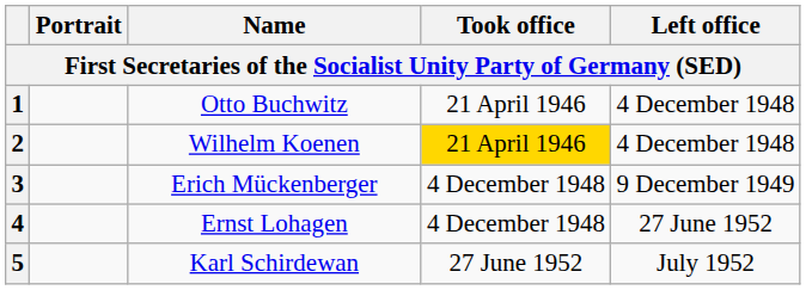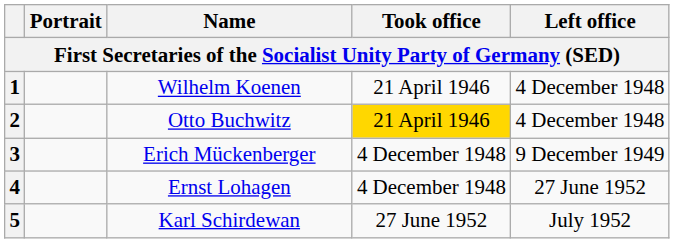1 | Name: Otto Buchwitz -> Wilhelm Koenen
2 | Name: Wilhelm Koenen -> Otto Buchwitz
